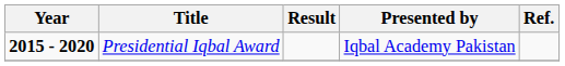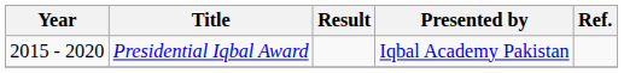Presidential Iqbal Award | Year: bold -> normal
